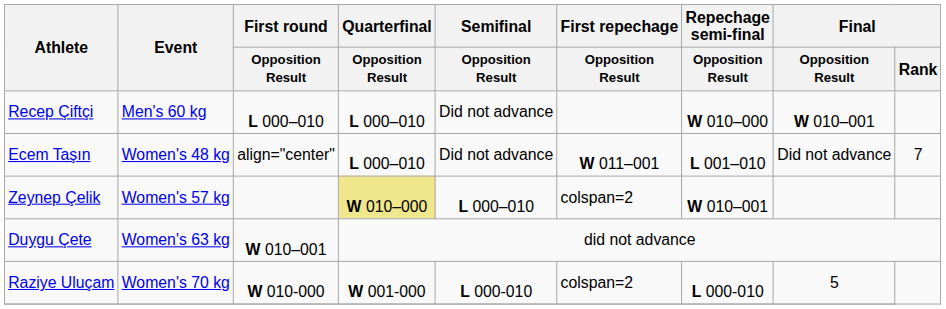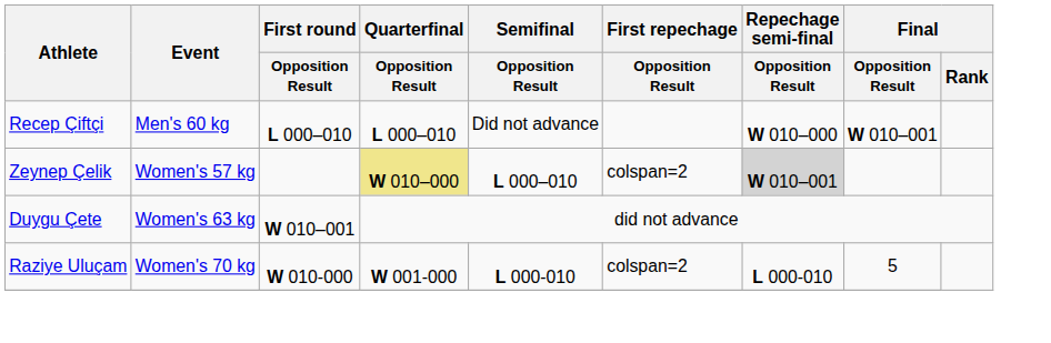- row: Ecem Taşın | Women's 48 kg | align="center" | L 000–010 | Did not advance | W 011–001 | L 001–010 | Did not advance | 7
Zeynep Çelik | Repechage semi-final / Opposition Result: no background -> lightgrey background
